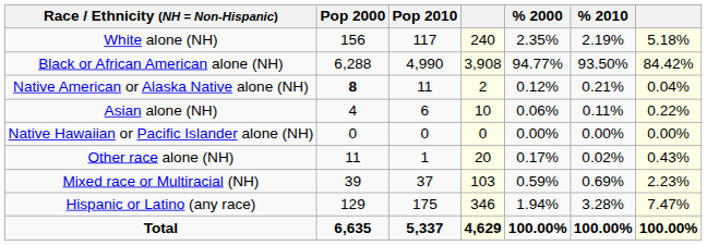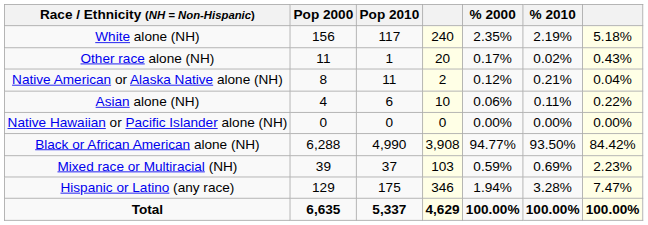rows swapped: Black or African American alone (NH) <-> Other race alone (NH)
Native American or Alaska Native alone (NH) | Pop 2000: bold -> normal
